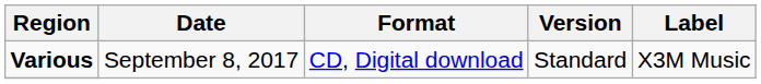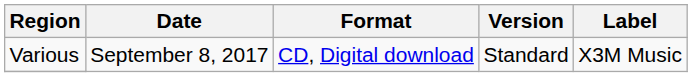Various | Region: bold -> normal
